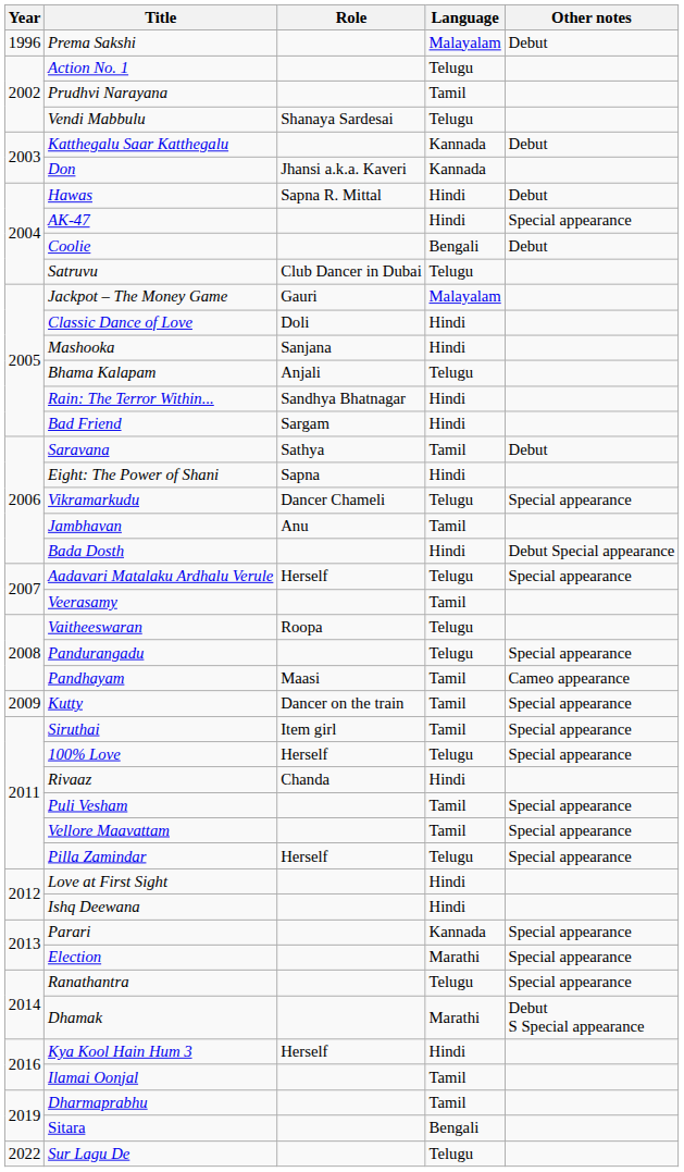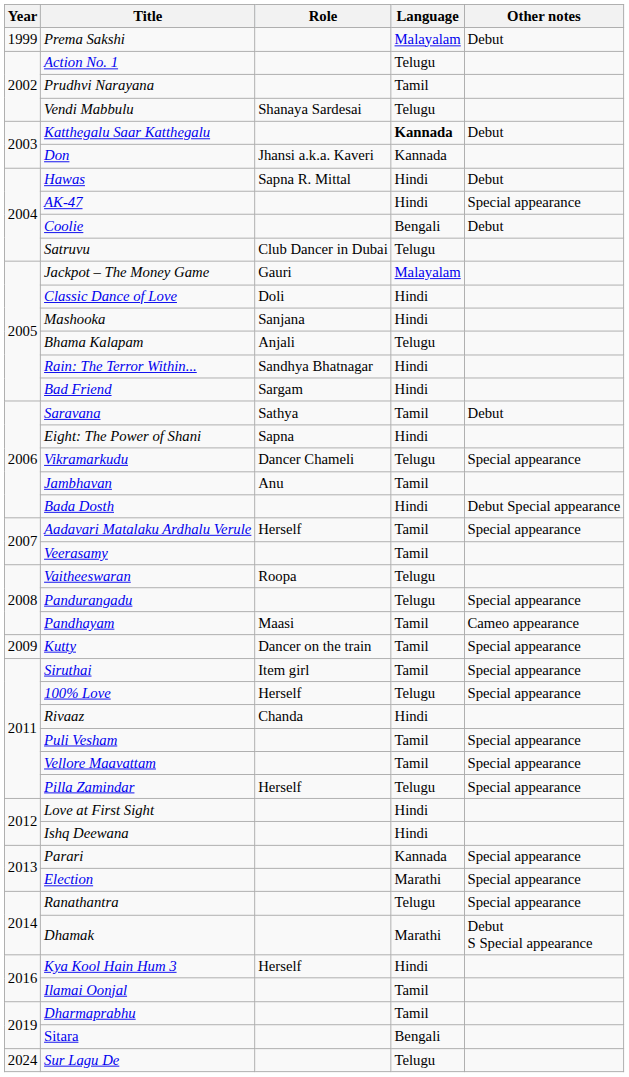Prema Sakshi | Year: 1996 -> 1999
Katthegalu Saar Katthegalu | Language: normal -> bold
Aadavari Matalaku Ardhalu Verule | Language: Telugu -> Tamil
Sur Lagu De | Year: 2022 -> 2024
